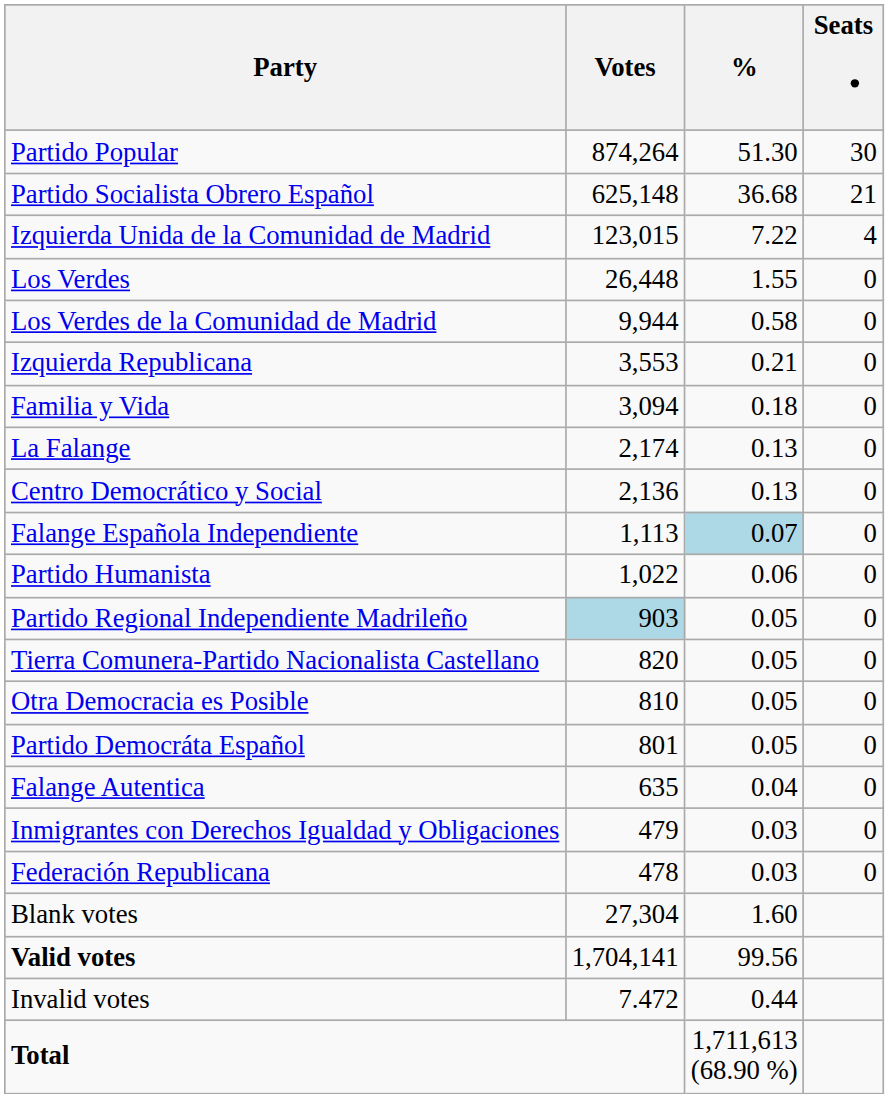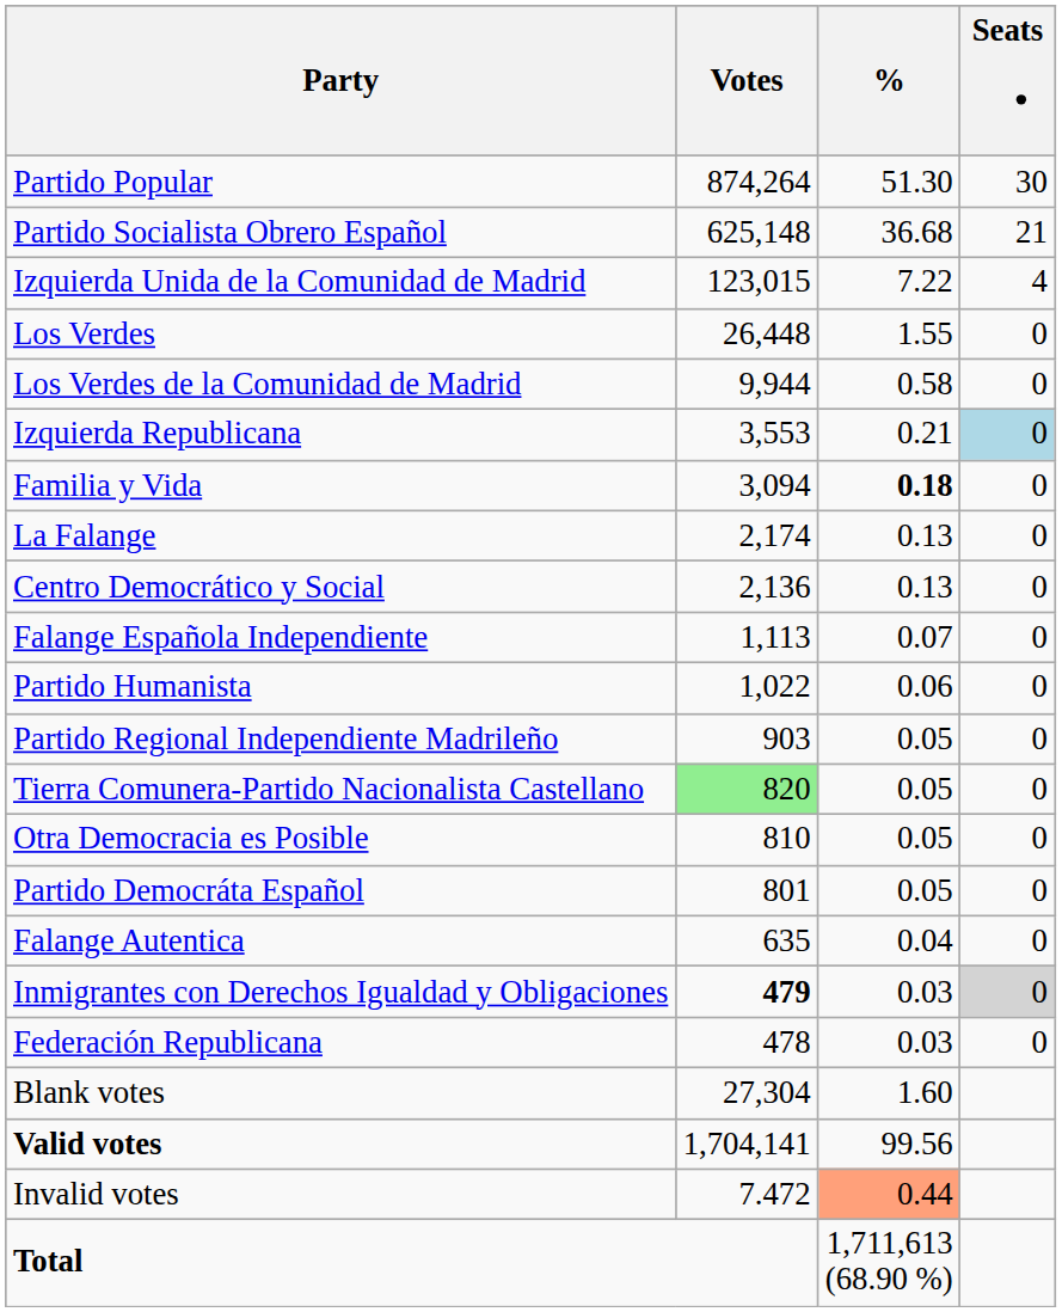Izquierda Republicana | Seats: no background -> lightblue background
Familia y Vida | %: normal -> bold
Falange Española Independiente | %: lightblue background -> no background
Partido Regional Independiente Madrileño | Votes: lightblue background -> no background
Tierra Comunera-Partido Nacionalista Castellano | Votes: no background -> lightgreen background
Inmigrantes con Derechos Igualdad y Obligaciones | Votes: normal -> bold
Inmigrantes con Derechos Igualdad y Obligaciones | Seats: no background -> lightgrey background
Invalid votes | %: no background -> lightsalmon background
